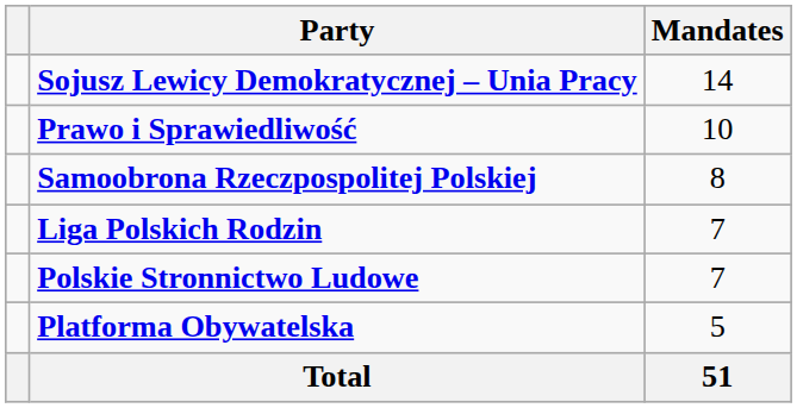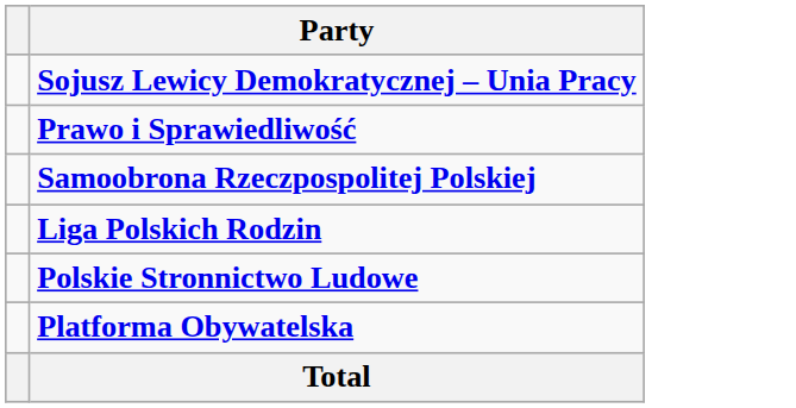- column: Mandates | 14 | 10 | 8 | 7 | 7 | 5 | 51
